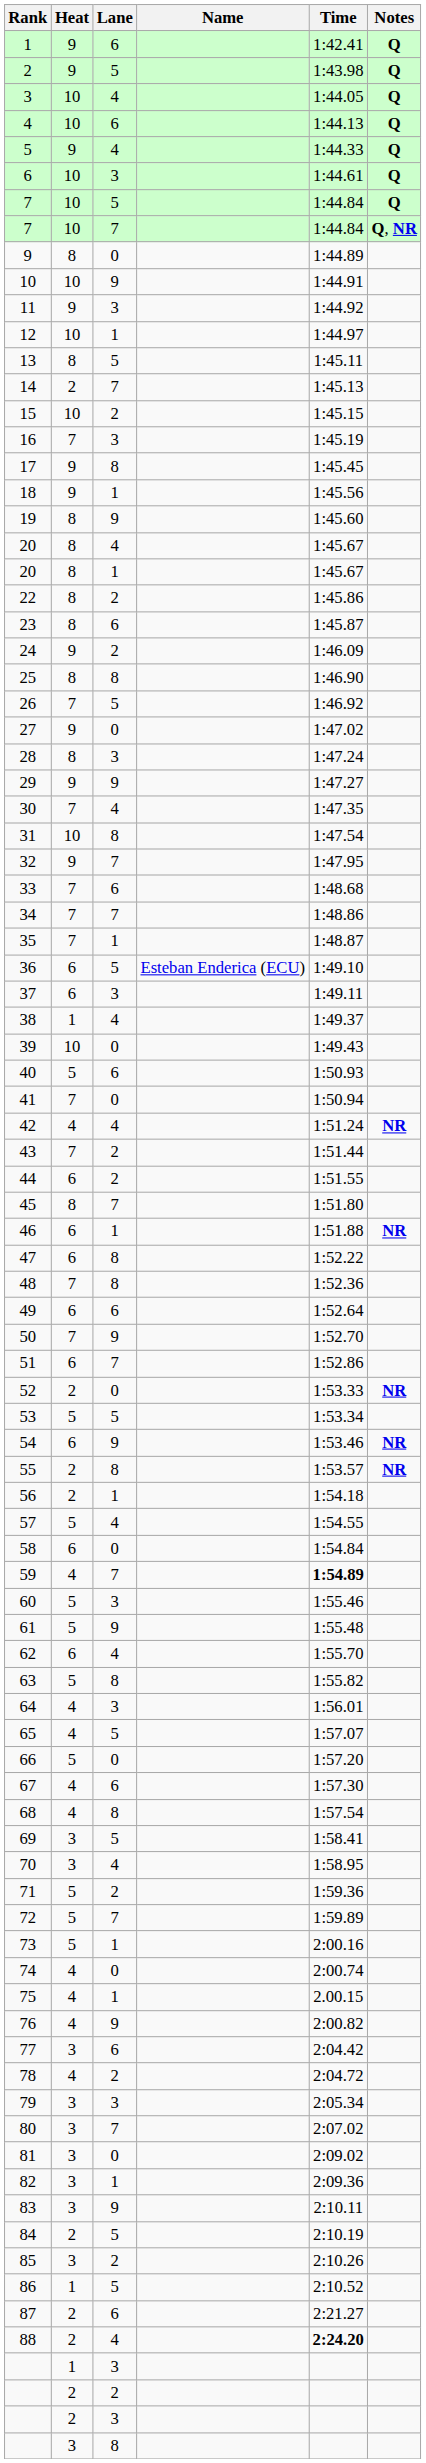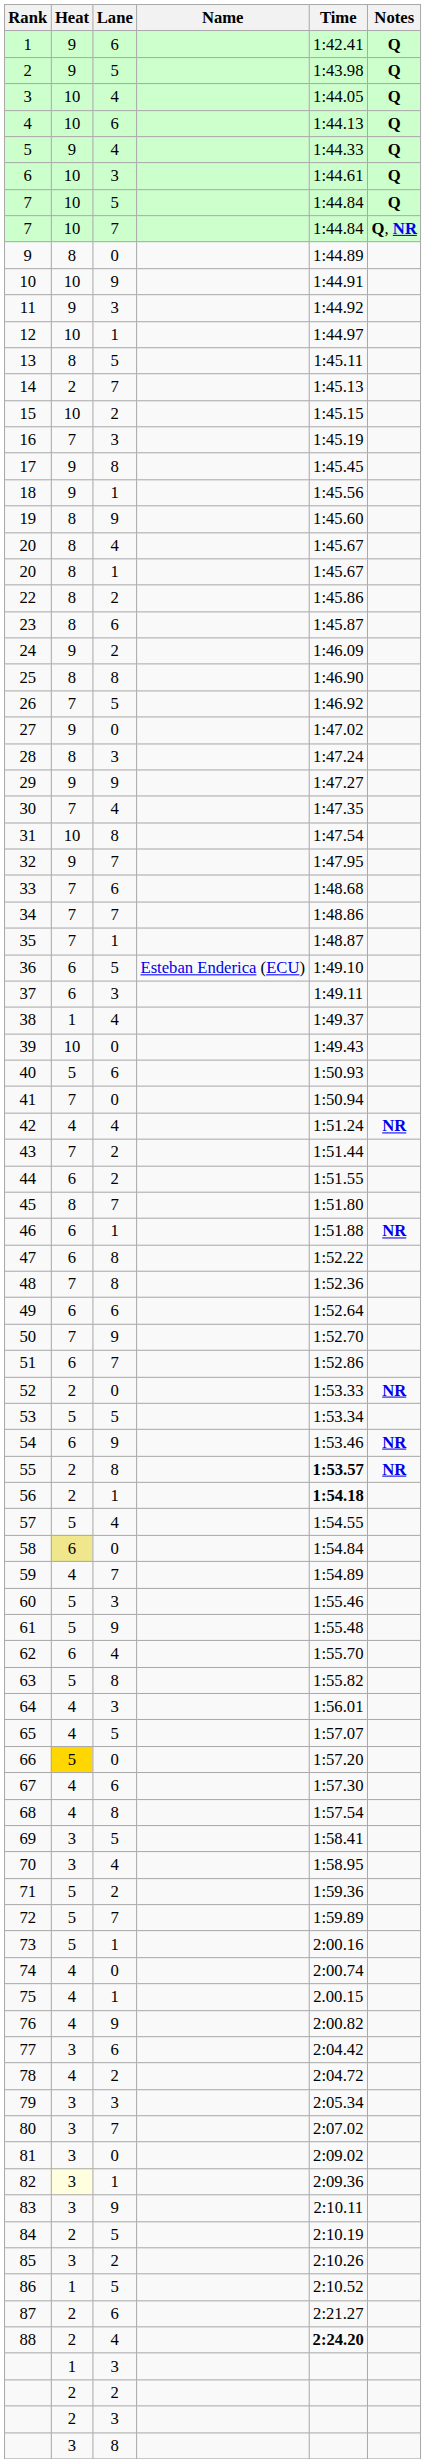55 | Time: normal -> bold
56 | Time: normal -> bold
58 | Heat: no background -> khaki background
59 | Time: bold -> normal
66 | Heat: no background -> gold background
82 | Heat: no background -> lightyellow background
